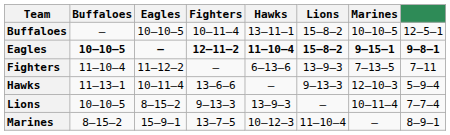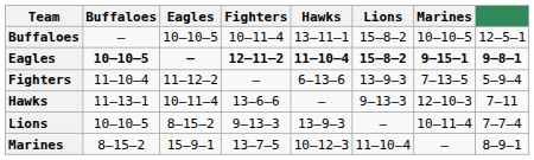row 4 | column 8: 7–11 -> 5–9–4
row 5 | column 8: 5–9–4 -> 7–11
